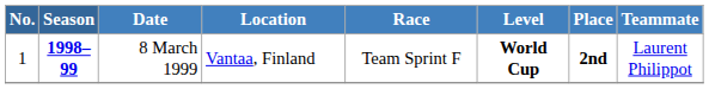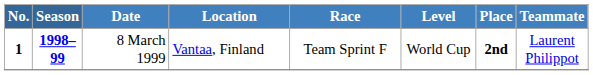8 March 1999 | No.: normal -> bold
8 March 1999 | Level: bold -> normal
